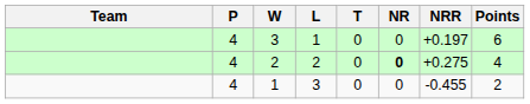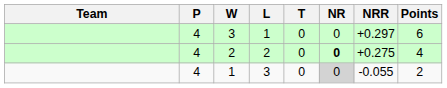row 2 | NRR: +0.197 -> +0.297
row 4 | NR: no background -> lightgrey background
row 4 | NRR: -0.455 -> -0.055
